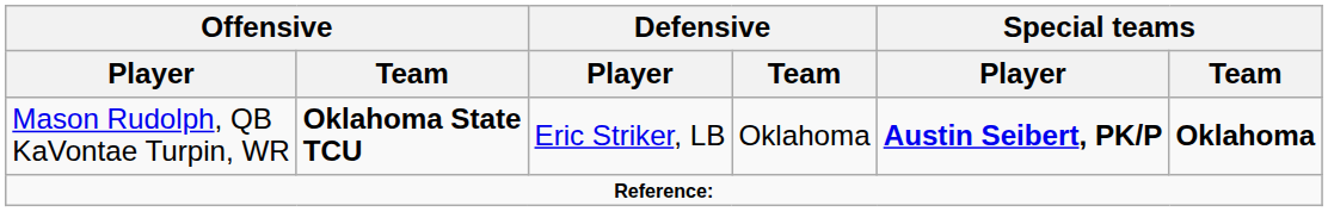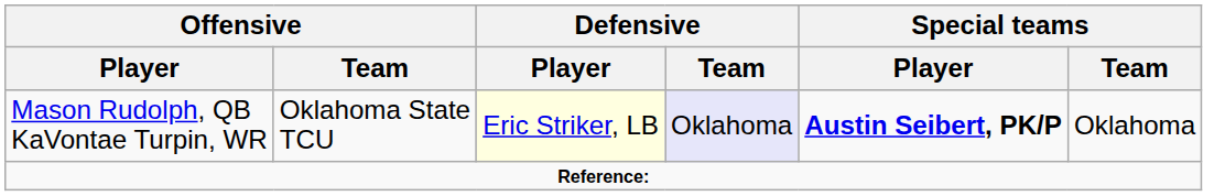Mason Rudolph, QB KaVontae Turpin, WR | Offensive / Team: bold -> normal
Mason Rudolph, QB KaVontae Turpin, WR | Defensive / Player: no background -> lightyellow background
Mason Rudolph, QB KaVontae Turpin, WR | Defensive / Team: no background -> lavender background
Mason Rudolph, QB KaVontae Turpin, WR | Special teams / Team: bold -> normal
